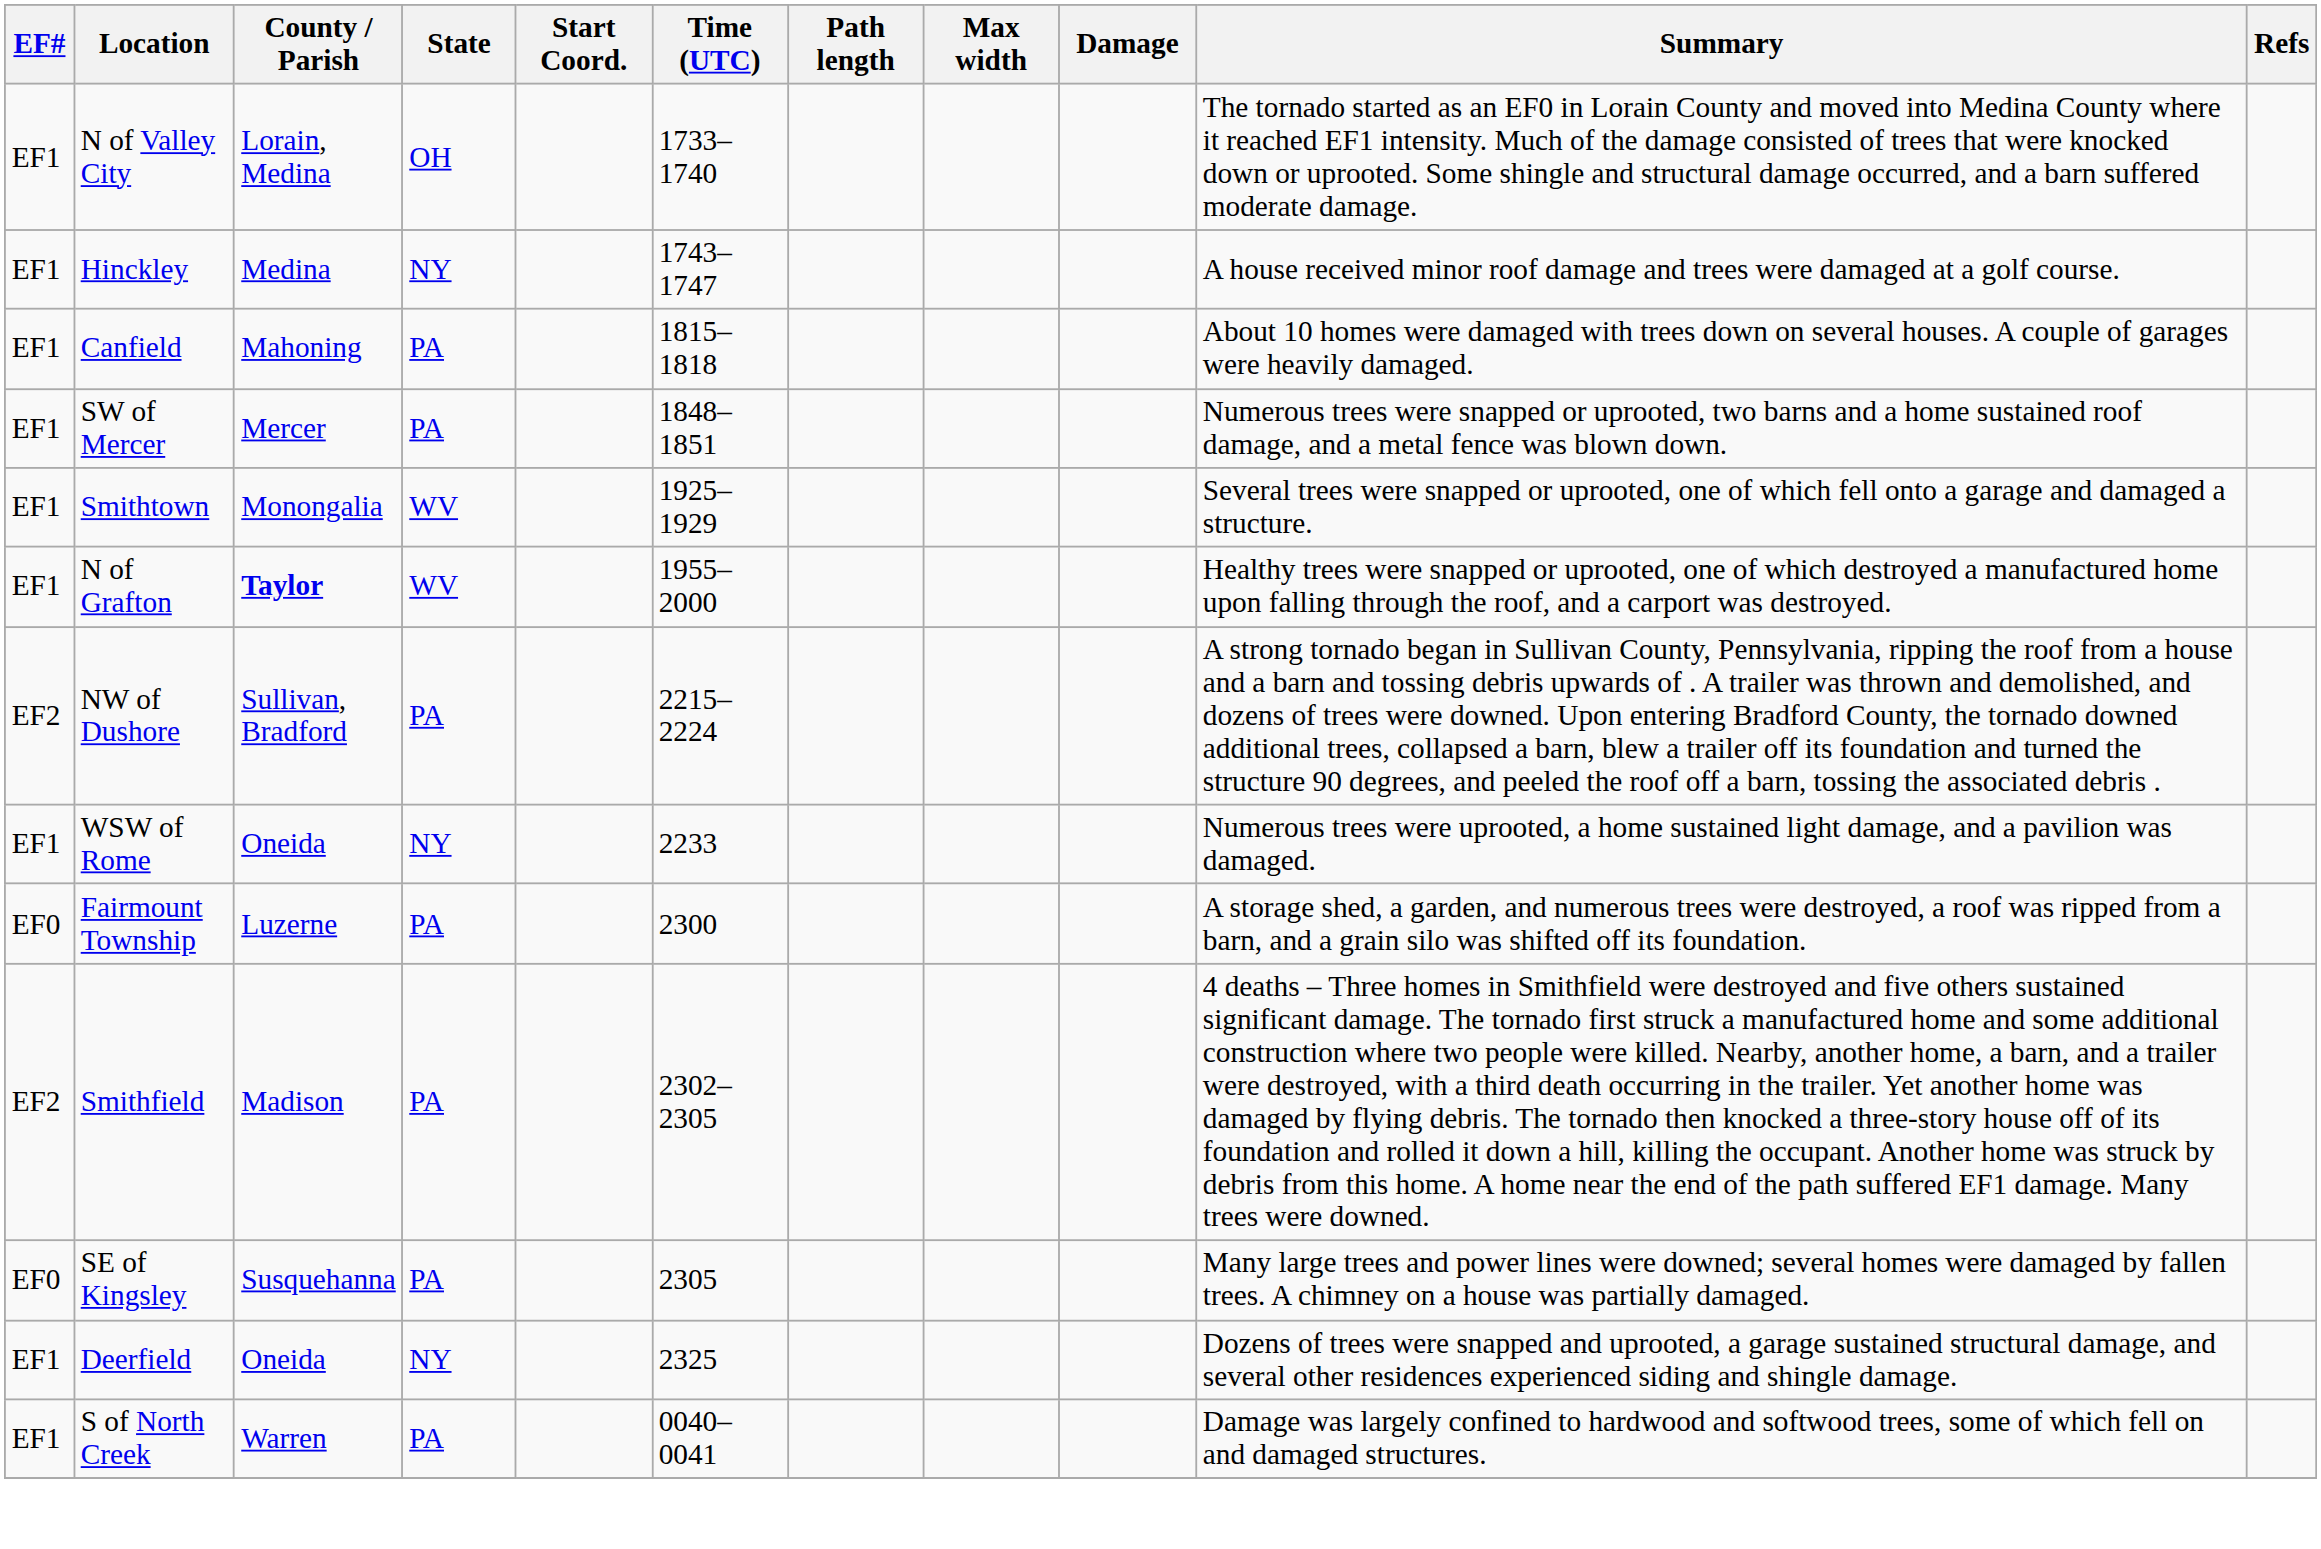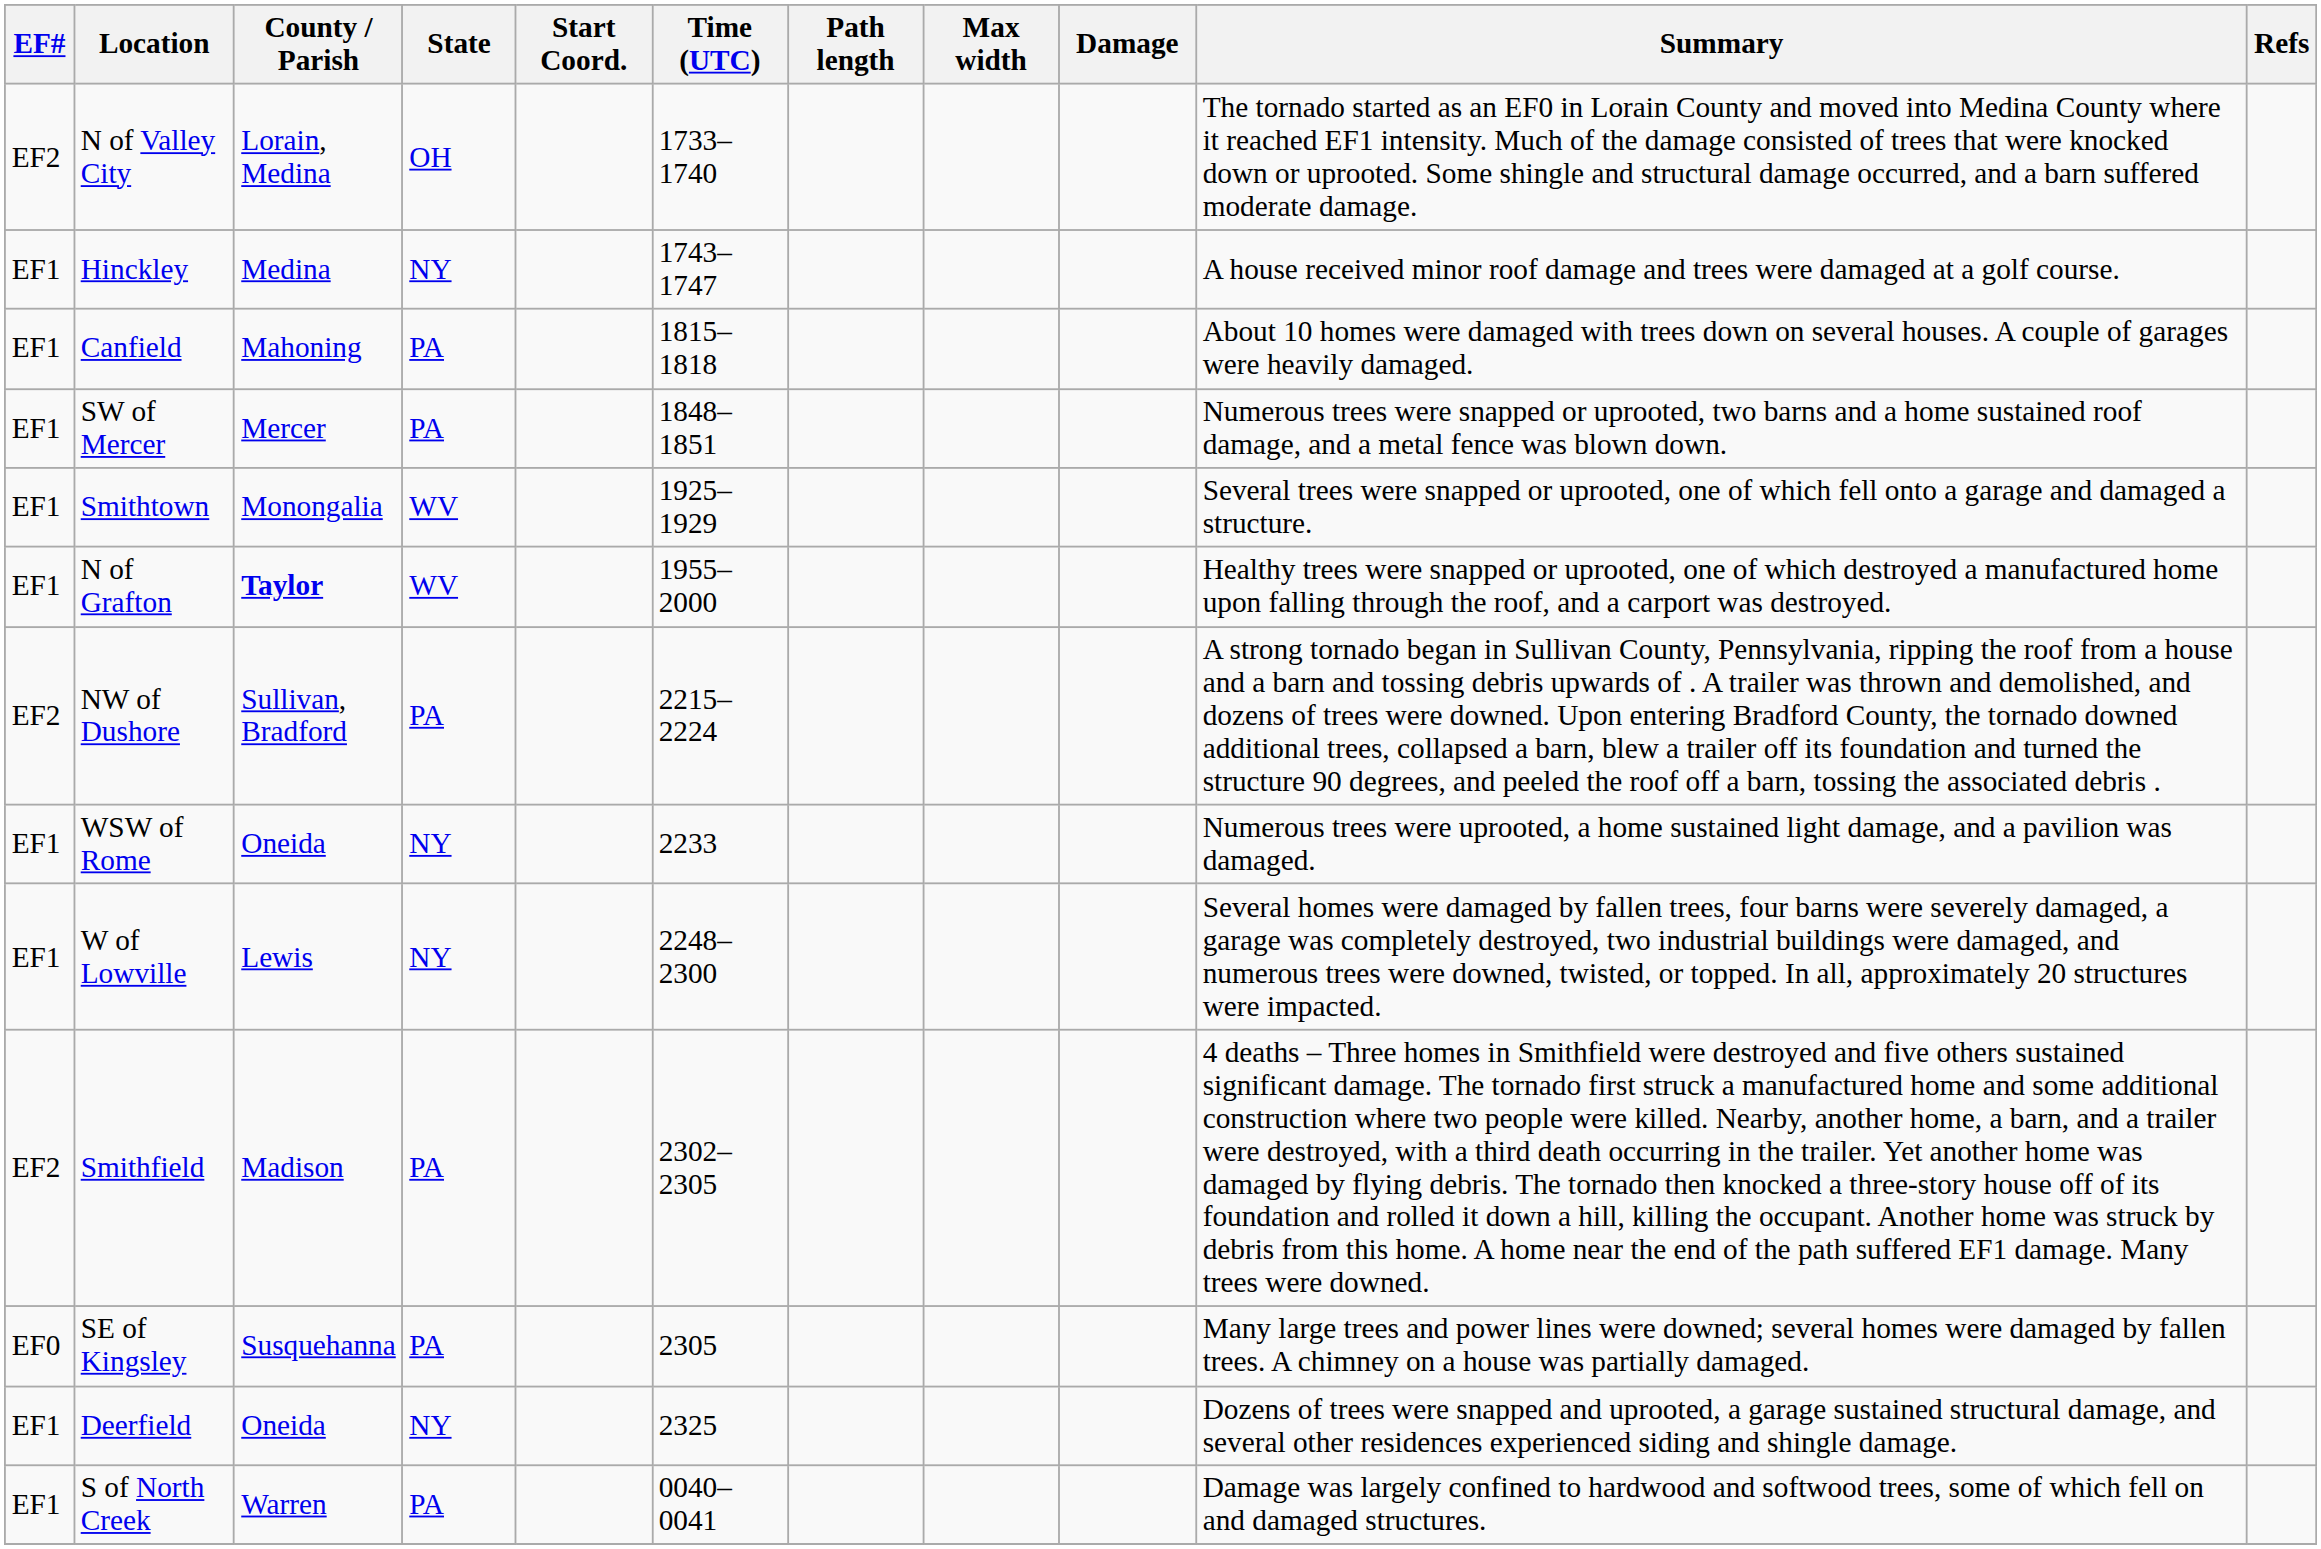N of Valley City | EF#: EF1 -> EF2
+ row: EF1 | W of Lowville | Lewis | NY | 2248–2300 | Several homes were damaged by fallen trees, four barns were severely damaged, a garage was completely destroyed, two industrial buildings were damaged, and numerous trees were downed, twisted, or topped. In all, approximately 20 structures were impacted.
- row: EF0 | Fairmount Township | Luzerne | PA | 2300 | A storage shed, a garden, and numerous trees were destroyed, a roof was ripped from a barn, and a grain silo was shifted off its foundation.
